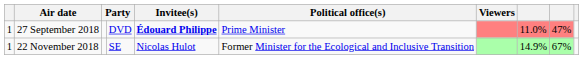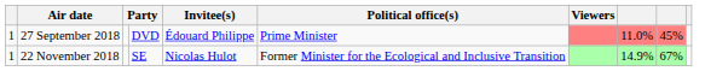27 September 2018 | Invitee(s): bold -> normal
27 September 2018 | column 9: 47% -> 45%
